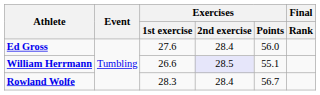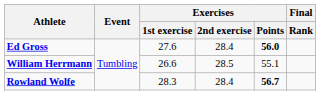Ed Gross | Exercises / Points: normal -> bold
William Herrmann | Exercises / 2nd exercise: lavender background -> no background
Rowland Wolfe | Exercises / Points: normal -> bold
